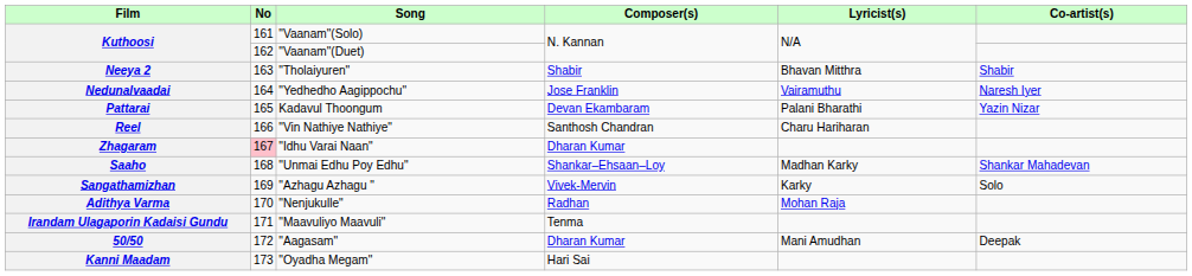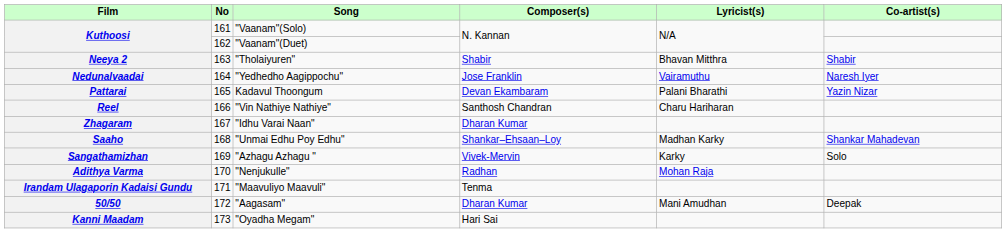Zhagaram | No: pink background -> no background
